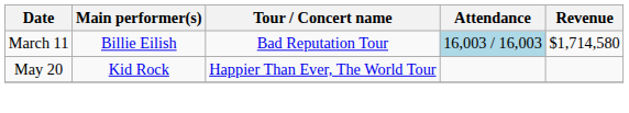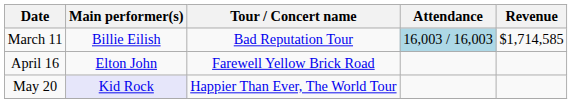March 11 | Revenue: $1,714,580 -> $1,714,585
+ row: April 16 | Elton John | Farewell Yellow Brick Road
May 20 | Main performer(s): no background -> lavender background
